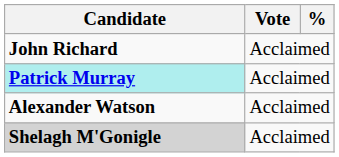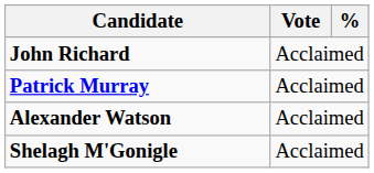Patrick Murray | Candidate: paleturquoise background -> no background
Shelagh M'Gonigle | Candidate: lightgrey background -> no background
